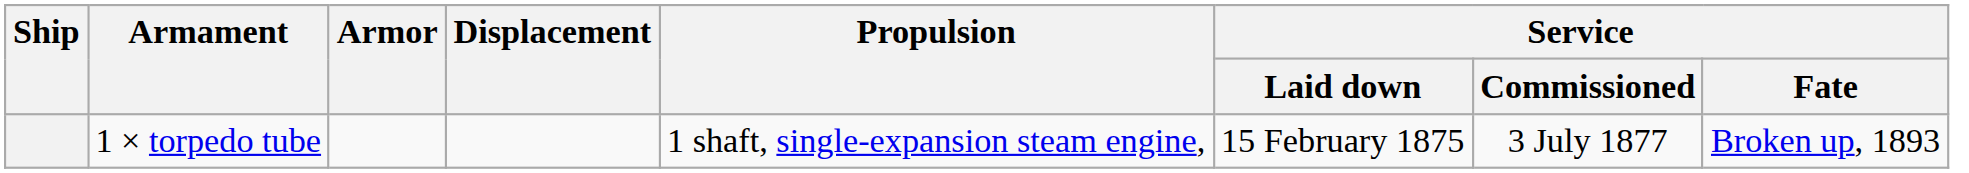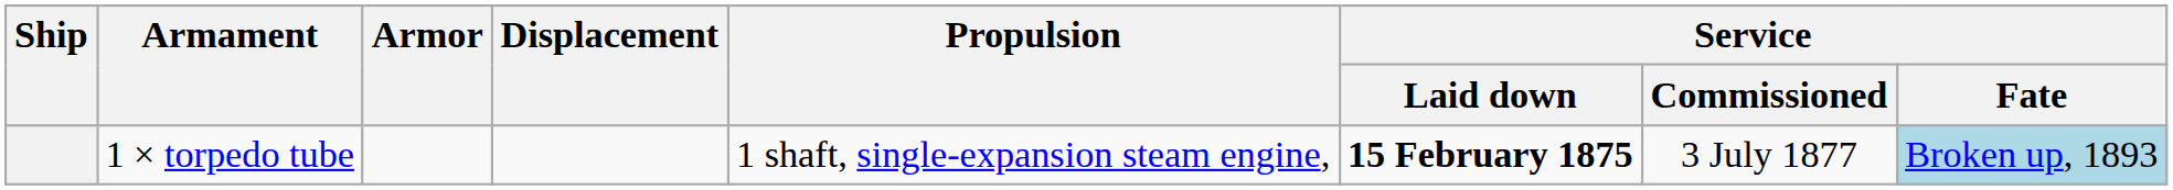1 × torpedo tube | Service / Laid down: normal -> bold
1 × torpedo tube | Service / Fate: no background -> lightblue background
